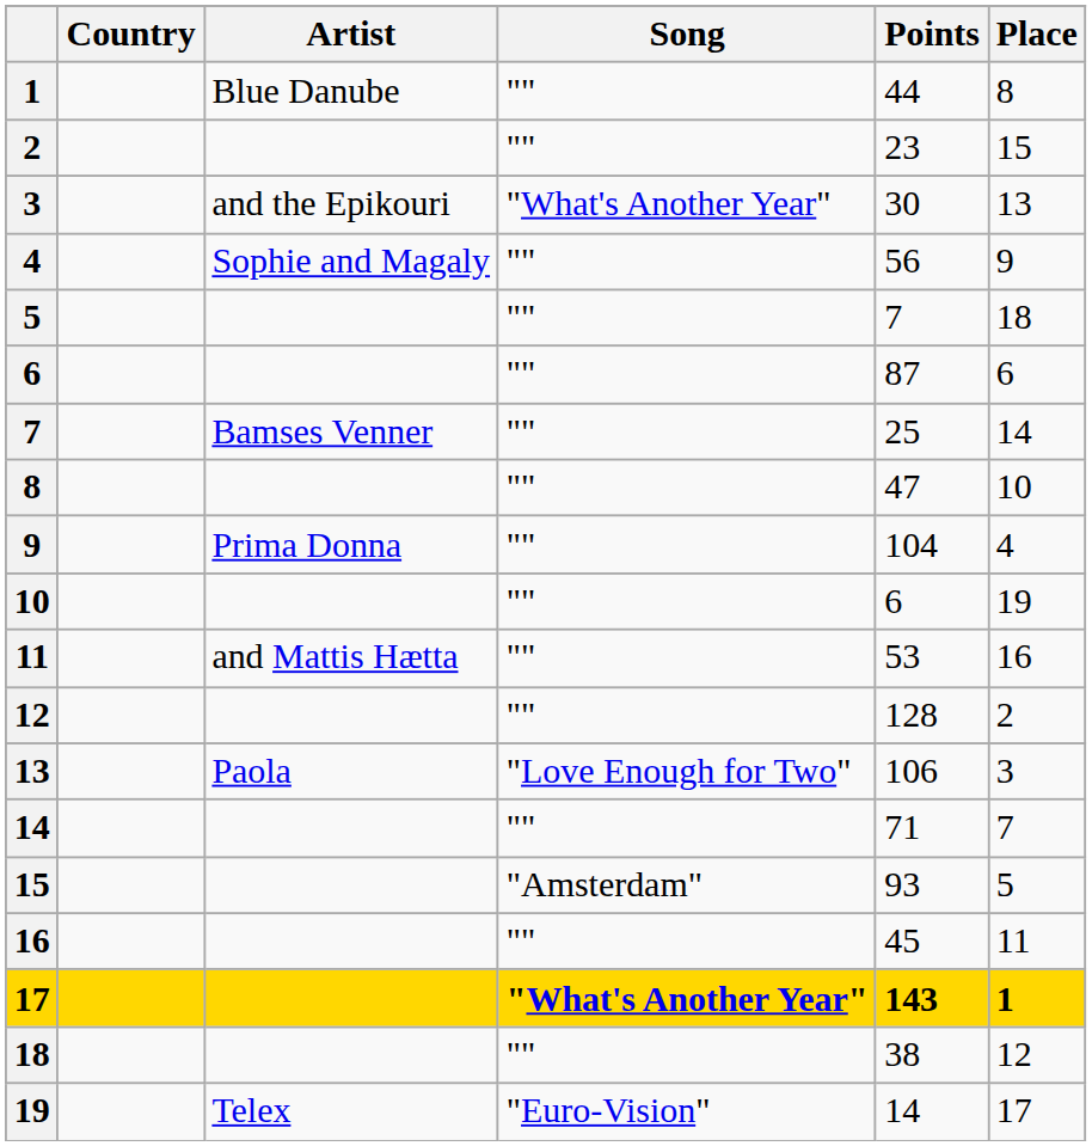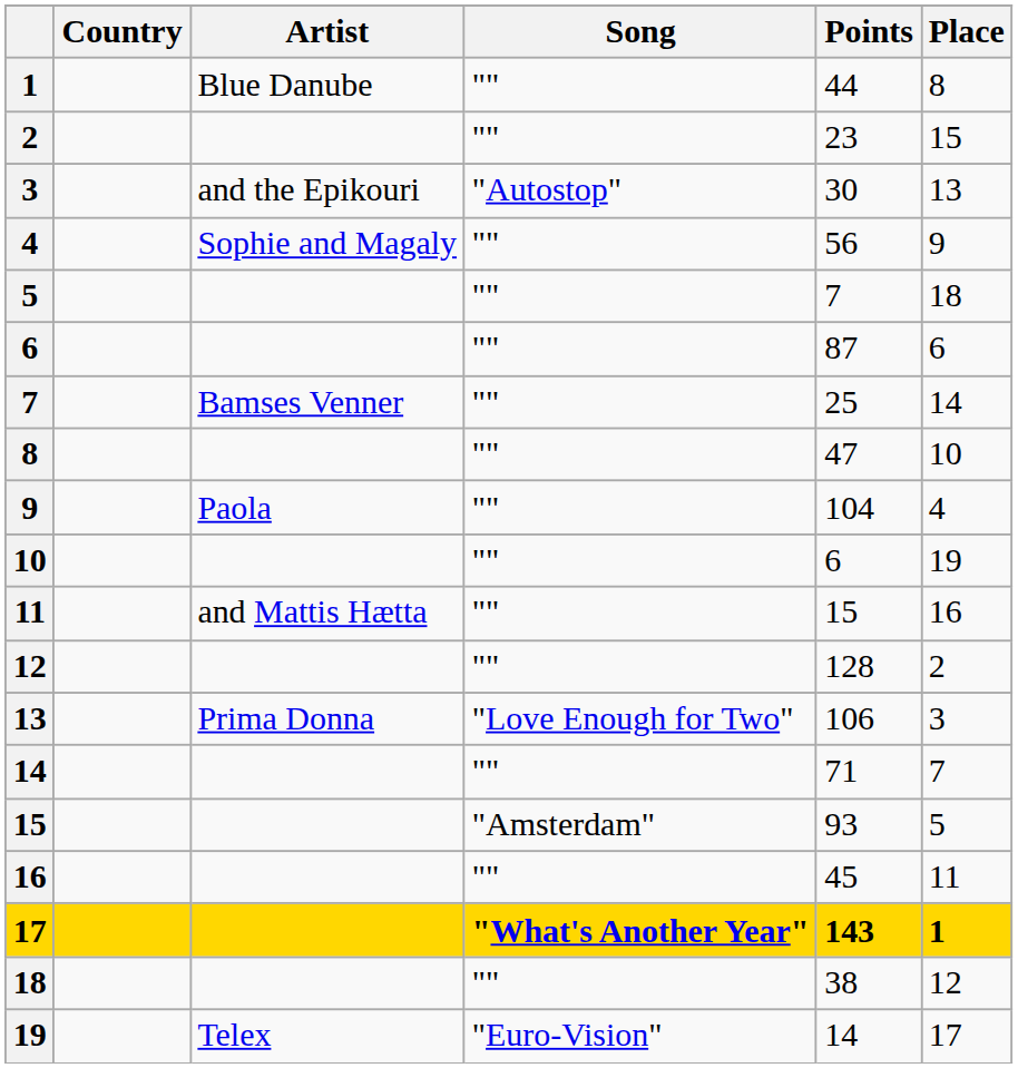row 4 | Song: "What's Another Year" -> "Autostop"
row 10 | Artist: Prima Donna -> Paola
row 12 | Points: 53 -> 15
row 14 | Artist: Paola -> Prima Donna
